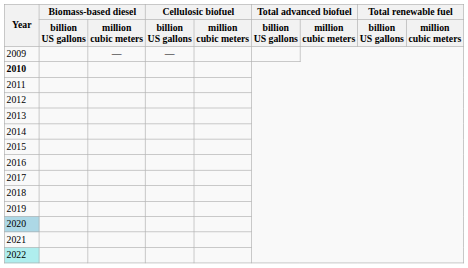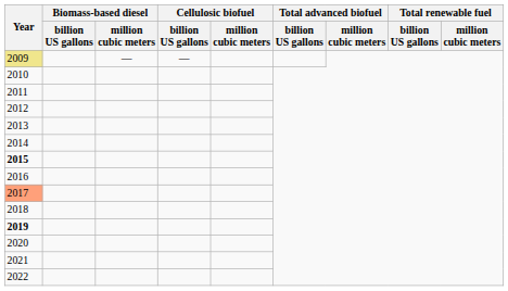2009 | Year: no background -> khaki background
2010 | Year: bold -> normal
2015 | Year: normal -> bold
2017 | Year: no background -> lightsalmon background
2019 | Year: normal -> bold
2020 | Year: lightblue background -> no background
2022 | Year: paleturquoise background -> no background
